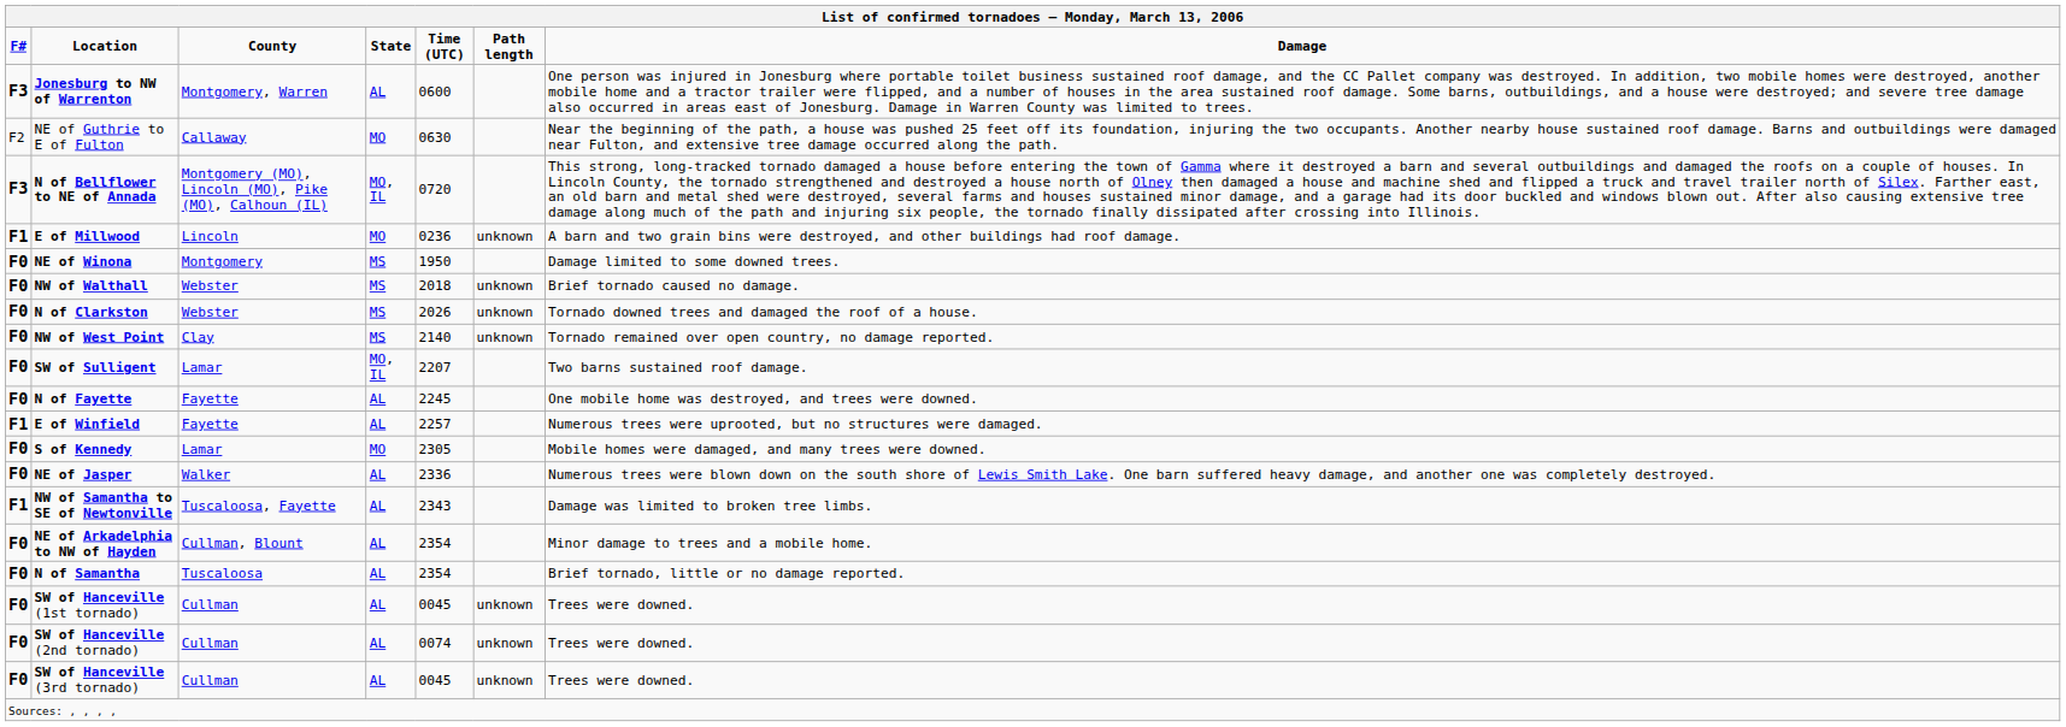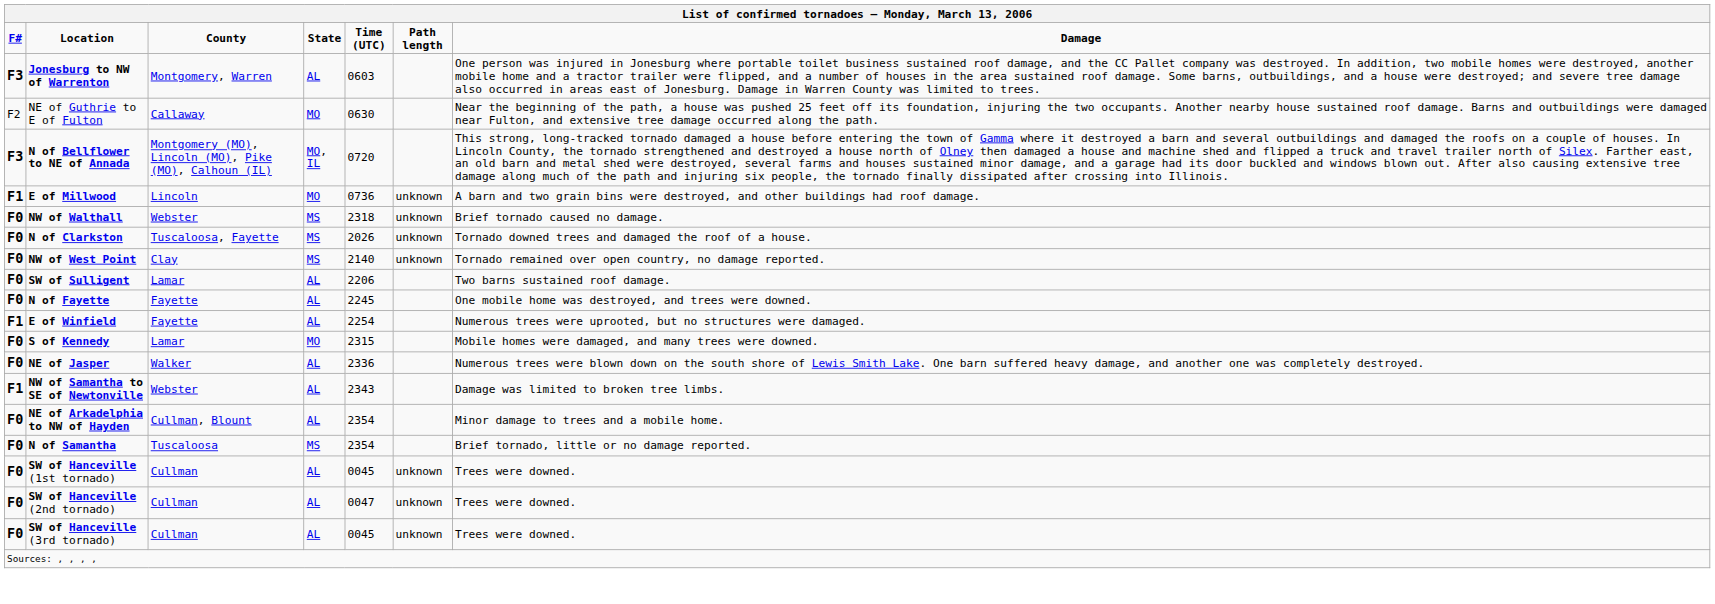Jonesburg to NW of Warrenton | Time (UTC): 0600 -> 0603
E of Millwood | Time (UTC): 0236 -> 0736
- row: F0 | NE of Winona | Montgomery | MS | 1950 | Damage limited to some downed trees.
NW of Walthall | Time (UTC): 2018 -> 2318
N of Clarkston | County: Webster -> Tuscaloosa, Fayette
SW of Sulligent | State: MO, IL -> AL
SW of Sulligent | Time (UTC): 2207 -> 2206
E of Winfield | Time (UTC): 2257 -> 2254
S of Kennedy | Time (UTC): 2305 -> 2315
NW of Samantha to SE of Newtonville | County: Tuscaloosa, Fayette -> Webster
N of Samantha | State: AL -> MS
SW of Hanceville (2nd tornado) | Time (UTC): 0074 -> 0047
